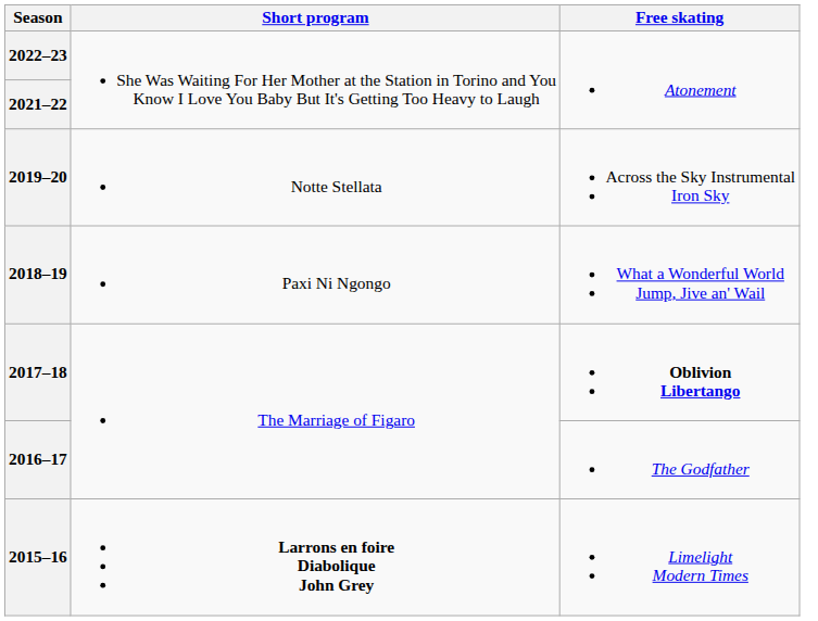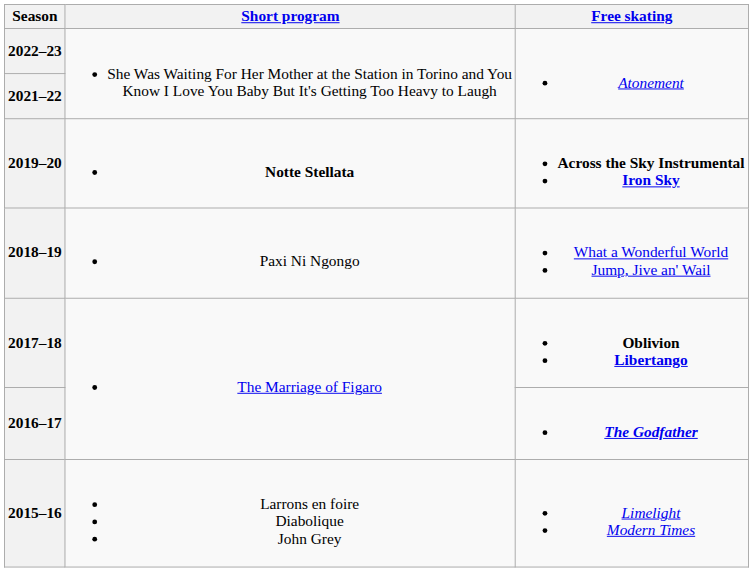2019–20 | Short program: normal -> bold
2019–20 | Free skating: normal -> bold
2016–17 | Free skating: normal -> bold
2015–16 | Short program: bold -> normal
